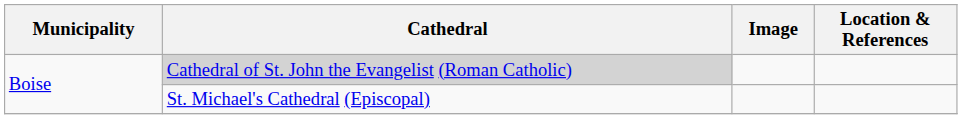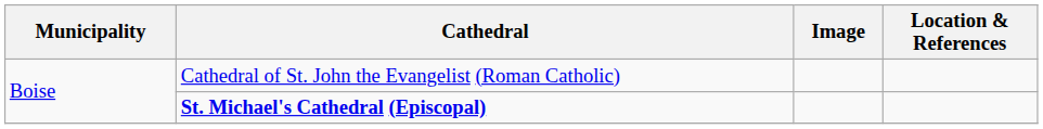Cathedral of St. John the Evangelist (Roman Catholic) | Cathedral: lightgrey background -> no background
St. Michael's Cathedral (Episcopal) | Cathedral: normal -> bold
